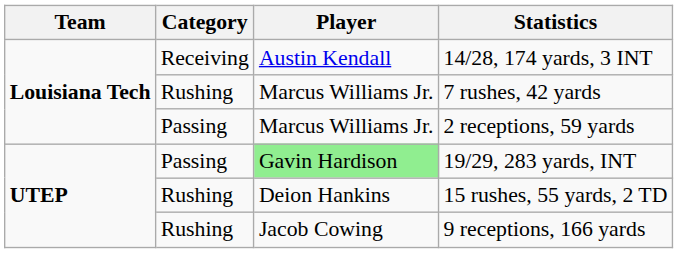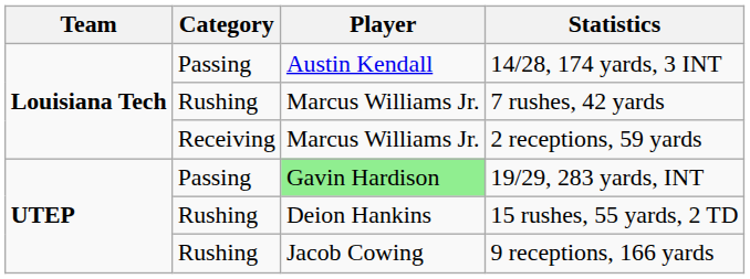14/28, 174 yards, 3 INT | Category: Receiving -> Passing
2 receptions, 59 yards | Category: Passing -> Receiving
